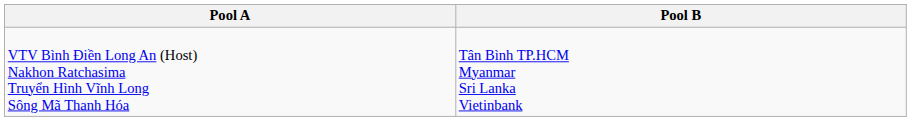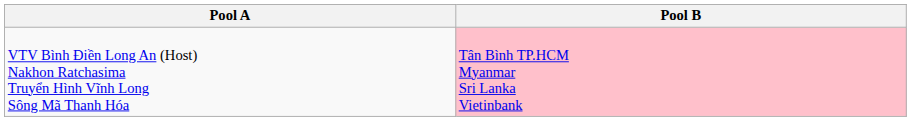row 2 | Pool B: no background -> pink background
